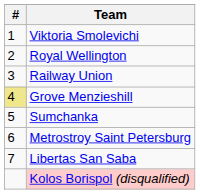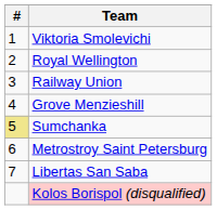Grove Menzieshill | #: khaki background -> no background
Sumchanka | #: no background -> khaki background
